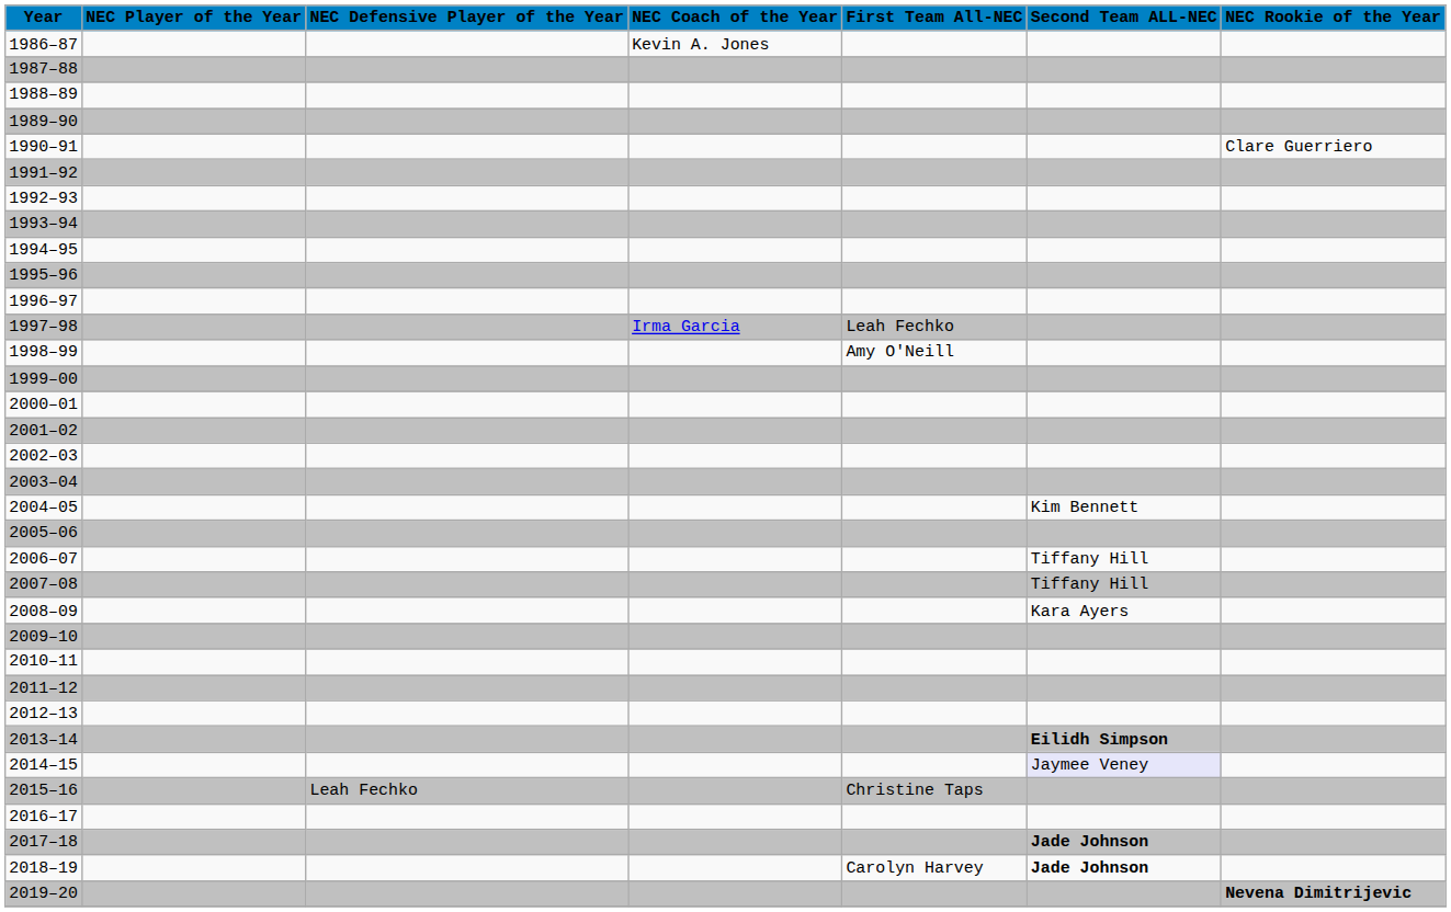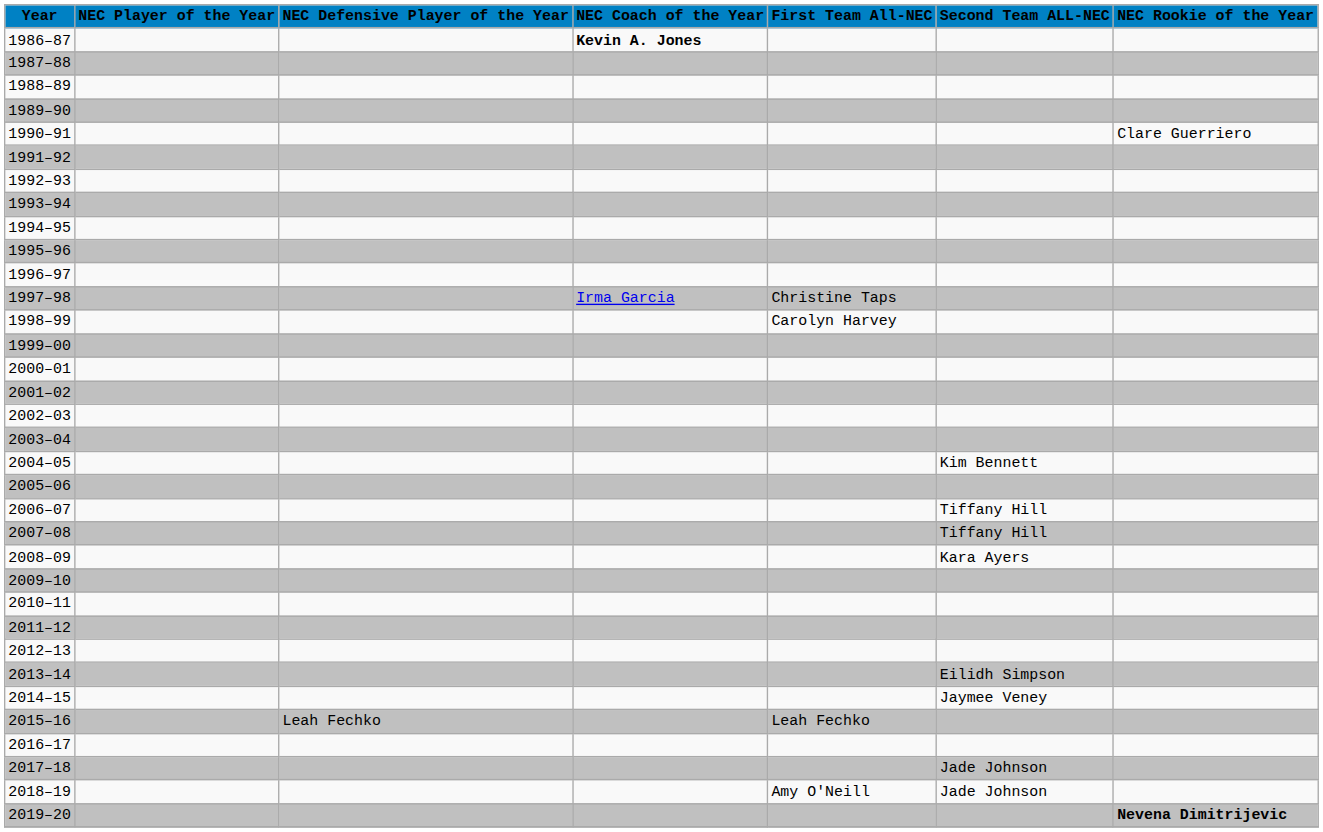1986–87 | NEC Coach of the Year: normal -> bold
1997–98 | First Team All-NEC: Leah Fechko -> Christine Taps
1998–99 | First Team All-NEC: Amy O'Neill -> Carolyn Harvey
2013–14 | Second Team ALL-NEC: bold -> normal
2014–15 | Second Team ALL-NEC: lavender background -> no background
2015–16 | First Team All-NEC: Christine Taps -> Leah Fechko
2017–18 | Second Team ALL-NEC: bold -> normal
2018–19 | First Team All-NEC: Carolyn Harvey -> Amy O'Neill
2018–19 | Second Team ALL-NEC: bold -> normal
